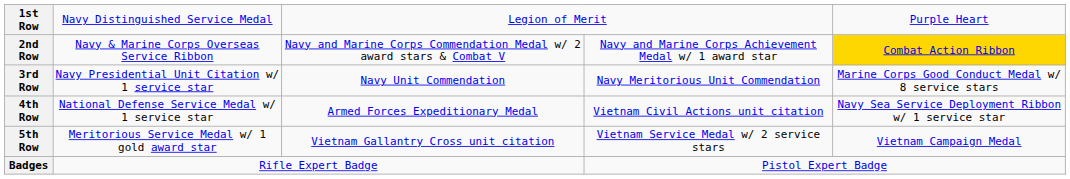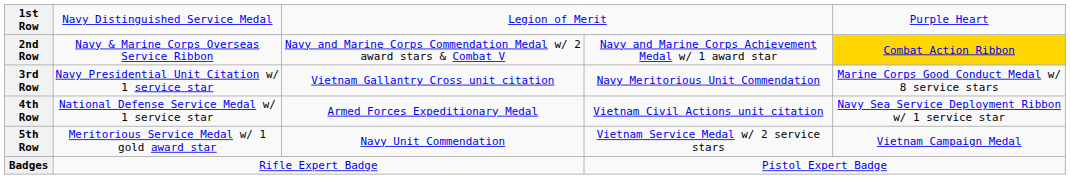3rd Row | column 3: Navy Unit Commendation -> Vietnam Gallantry Cross unit citation
5th Row | column 3: Vietnam Gallantry Cross unit citation -> Navy Unit Commendation
